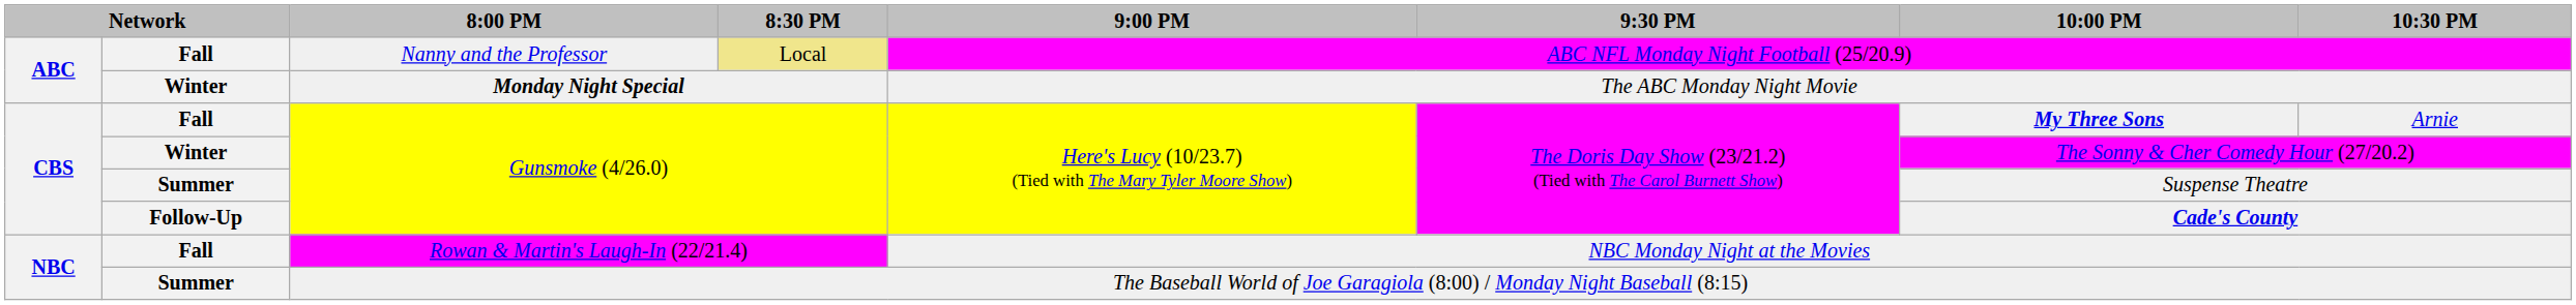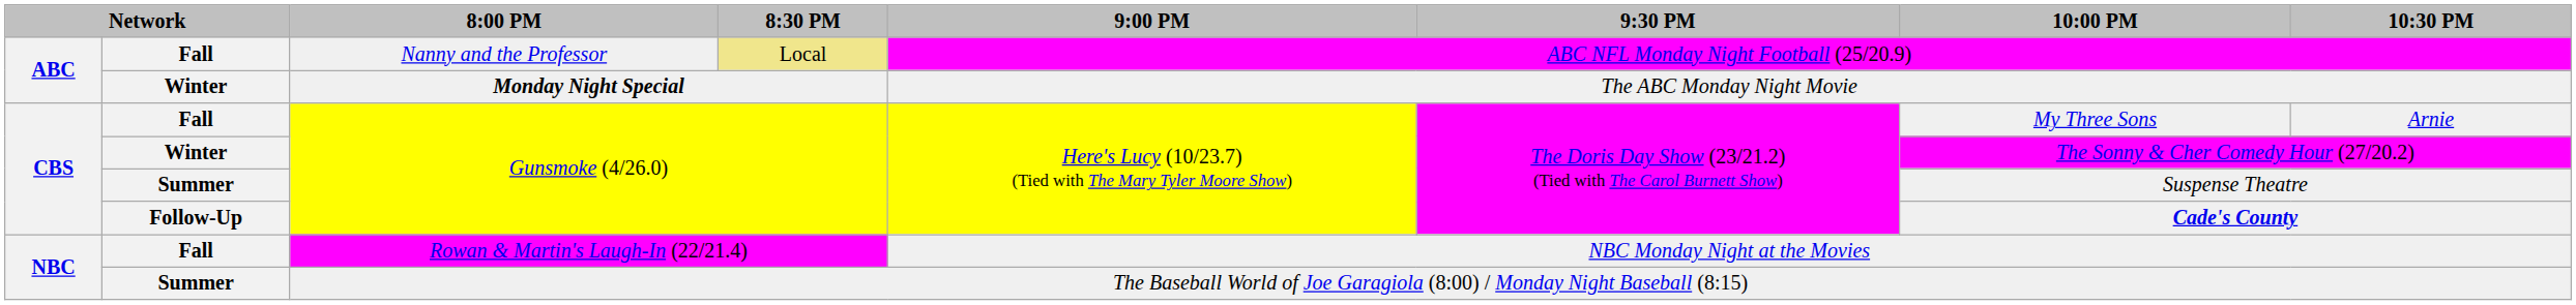Fall / Gunsmoke (4/26.0) | 10:00 PM: bold -> normal
